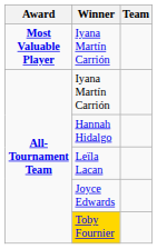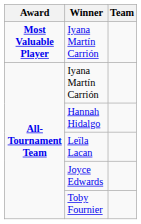Toby Fournier | Winner: gold background -> no background
